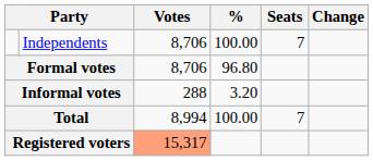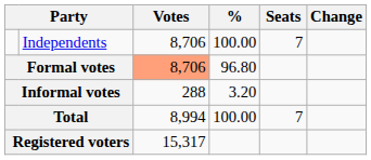Formal votes | Votes: no background -> lightsalmon background
Registered voters | Votes: lightsalmon background -> no background
